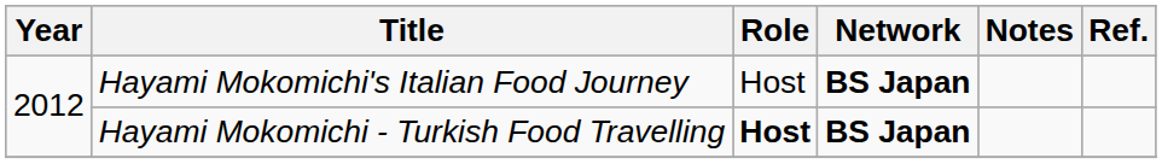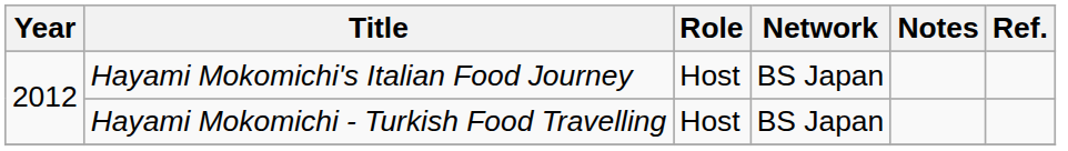Hayami Mokomichi's Italian Food Journey | Network: bold -> normal
Hayami Mokomichi - Turkish Food Travelling | Role: bold -> normal
Hayami Mokomichi - Turkish Food Travelling | Network: bold -> normal
